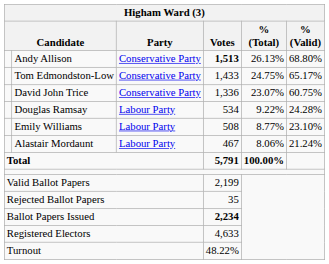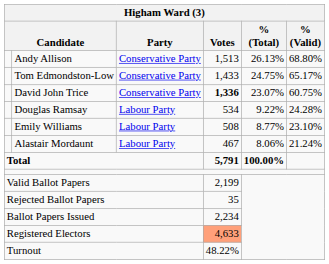Andy Allison | Votes: bold -> normal
David John Trice | Votes: normal -> bold
Ballot Papers Issued | Votes: bold -> normal
Registered Electors | Votes: no background -> lightsalmon background
